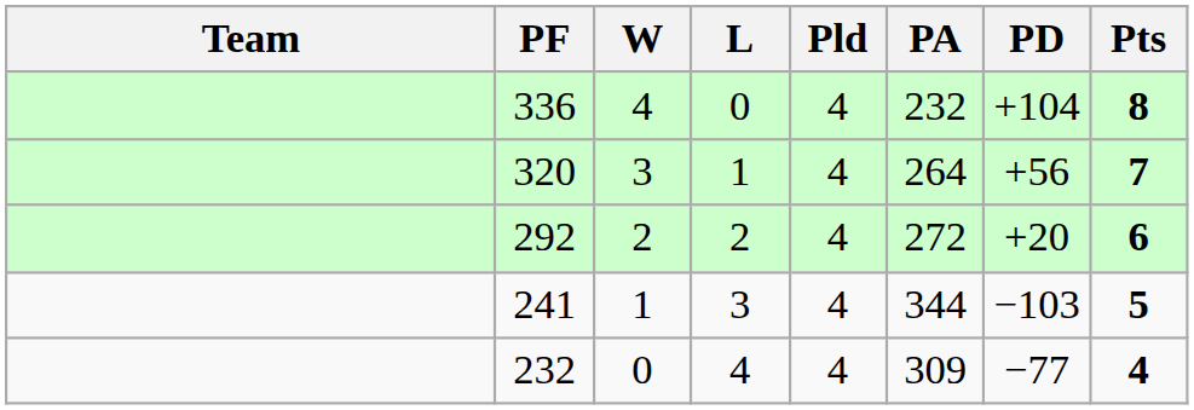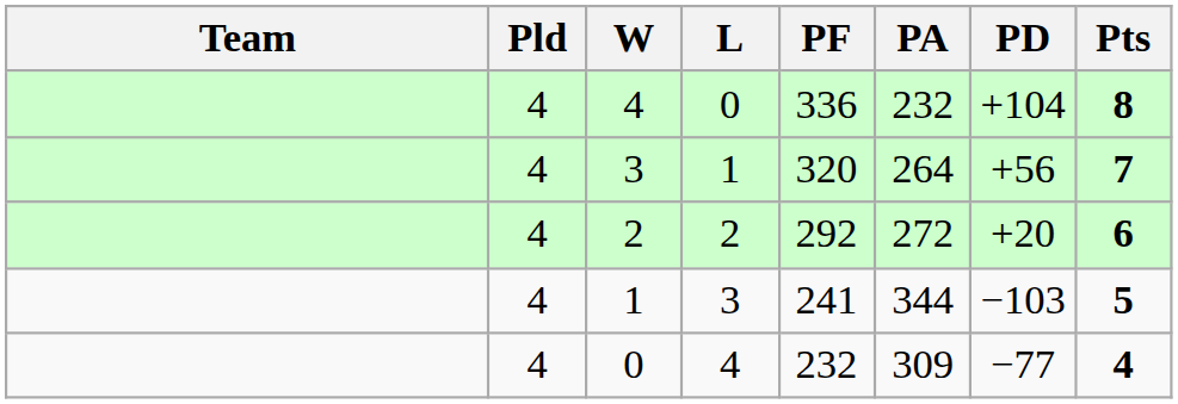columns swapped: Pld <-> PF
